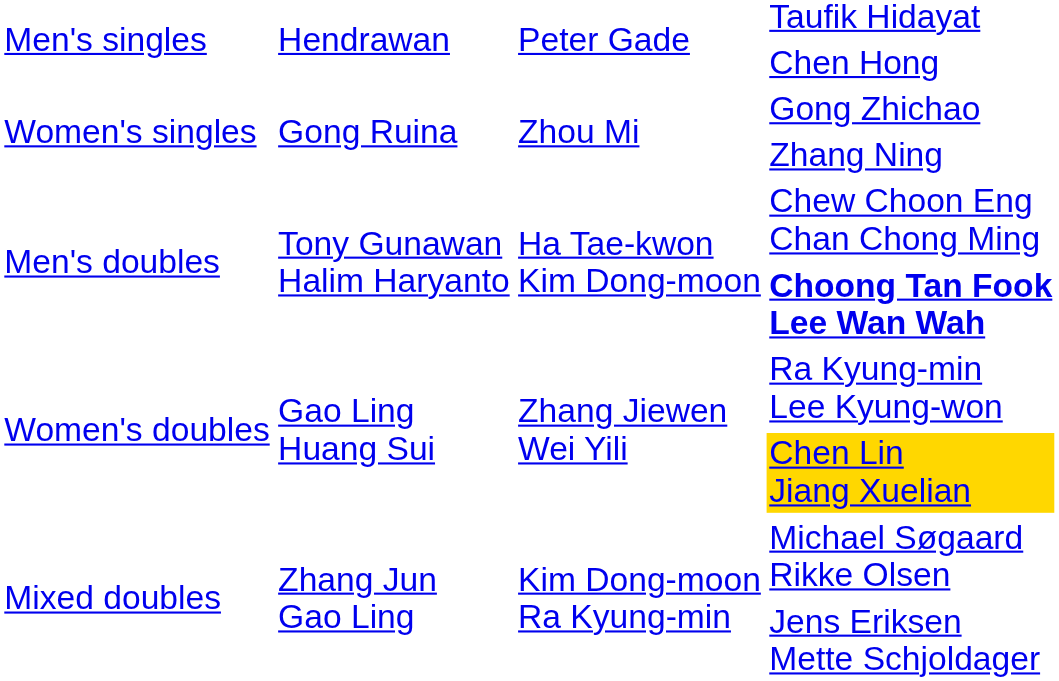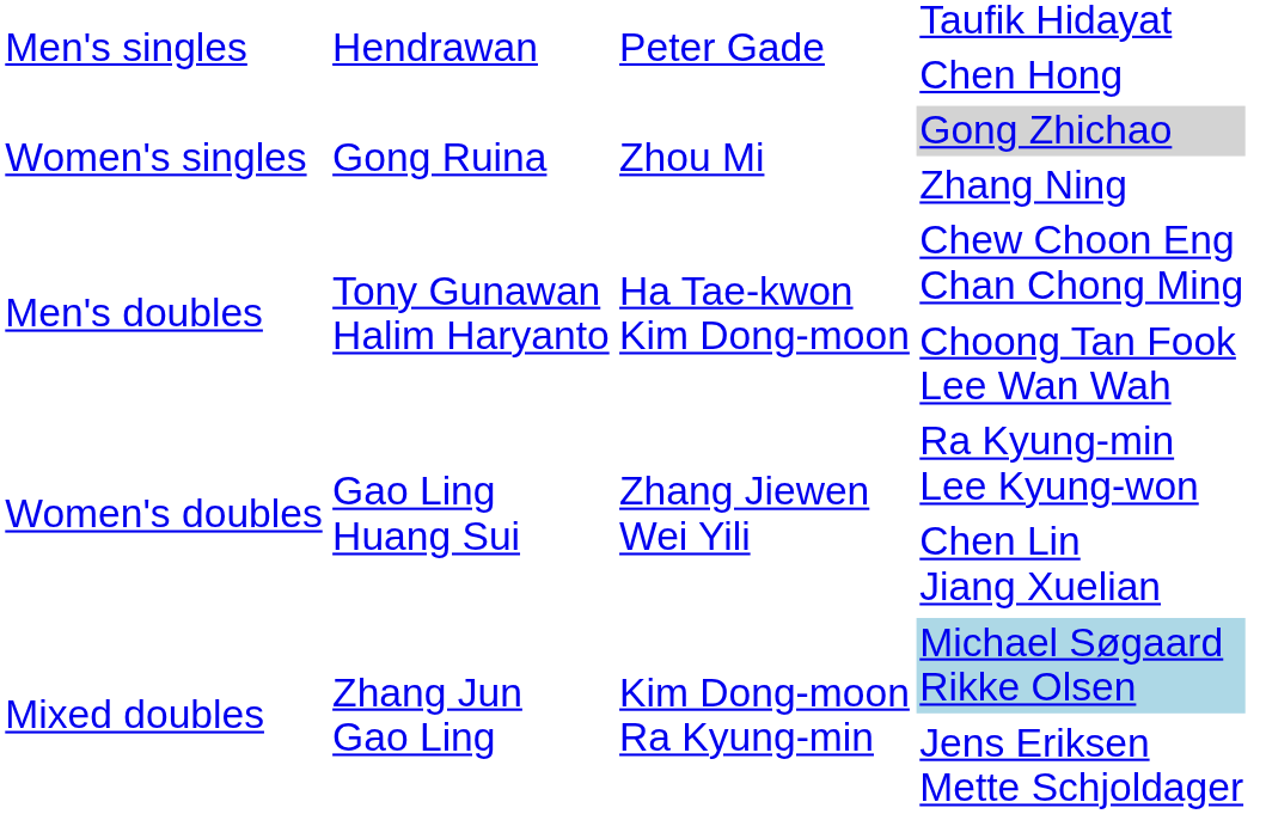Gong Zhichao | column 4: no background -> lightgrey background
Choong Tan Fook Lee Wan Wah | column 4: bold -> normal
Chen Lin Jiang Xuelian | column 4: gold background -> no background
Michael Søgaard Rikke Olsen | column 4: no background -> lightblue background
